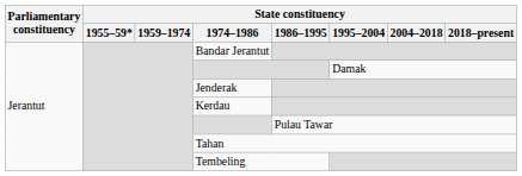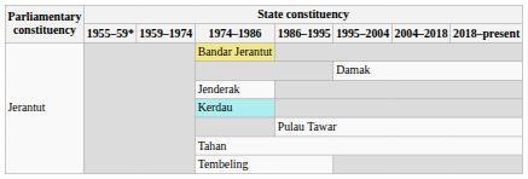Bandar Jerantut | State constituency / 1974–1986: no background -> khaki background
Kerdau | State constituency / 1974–1986: no background -> paleturquoise background
